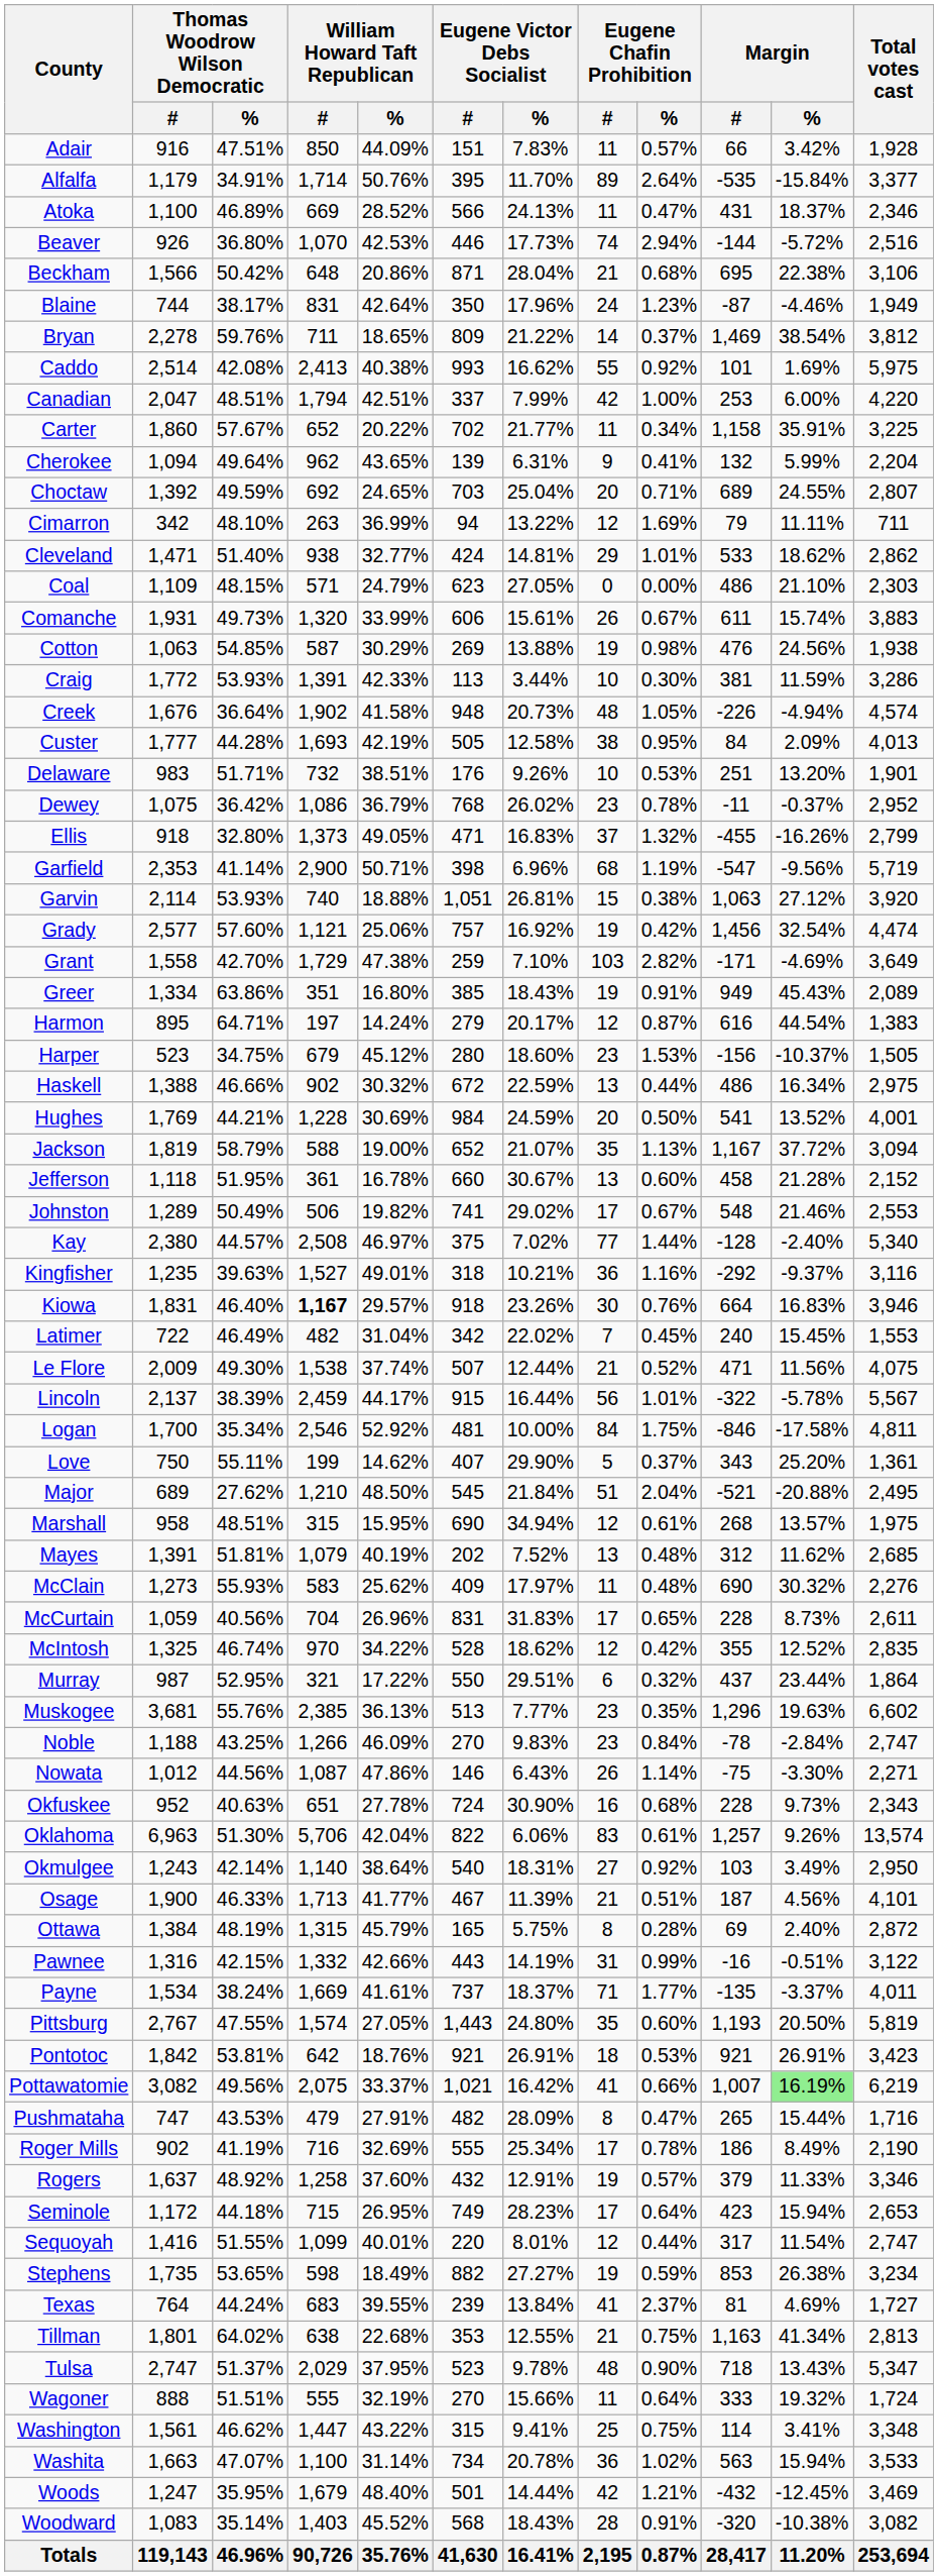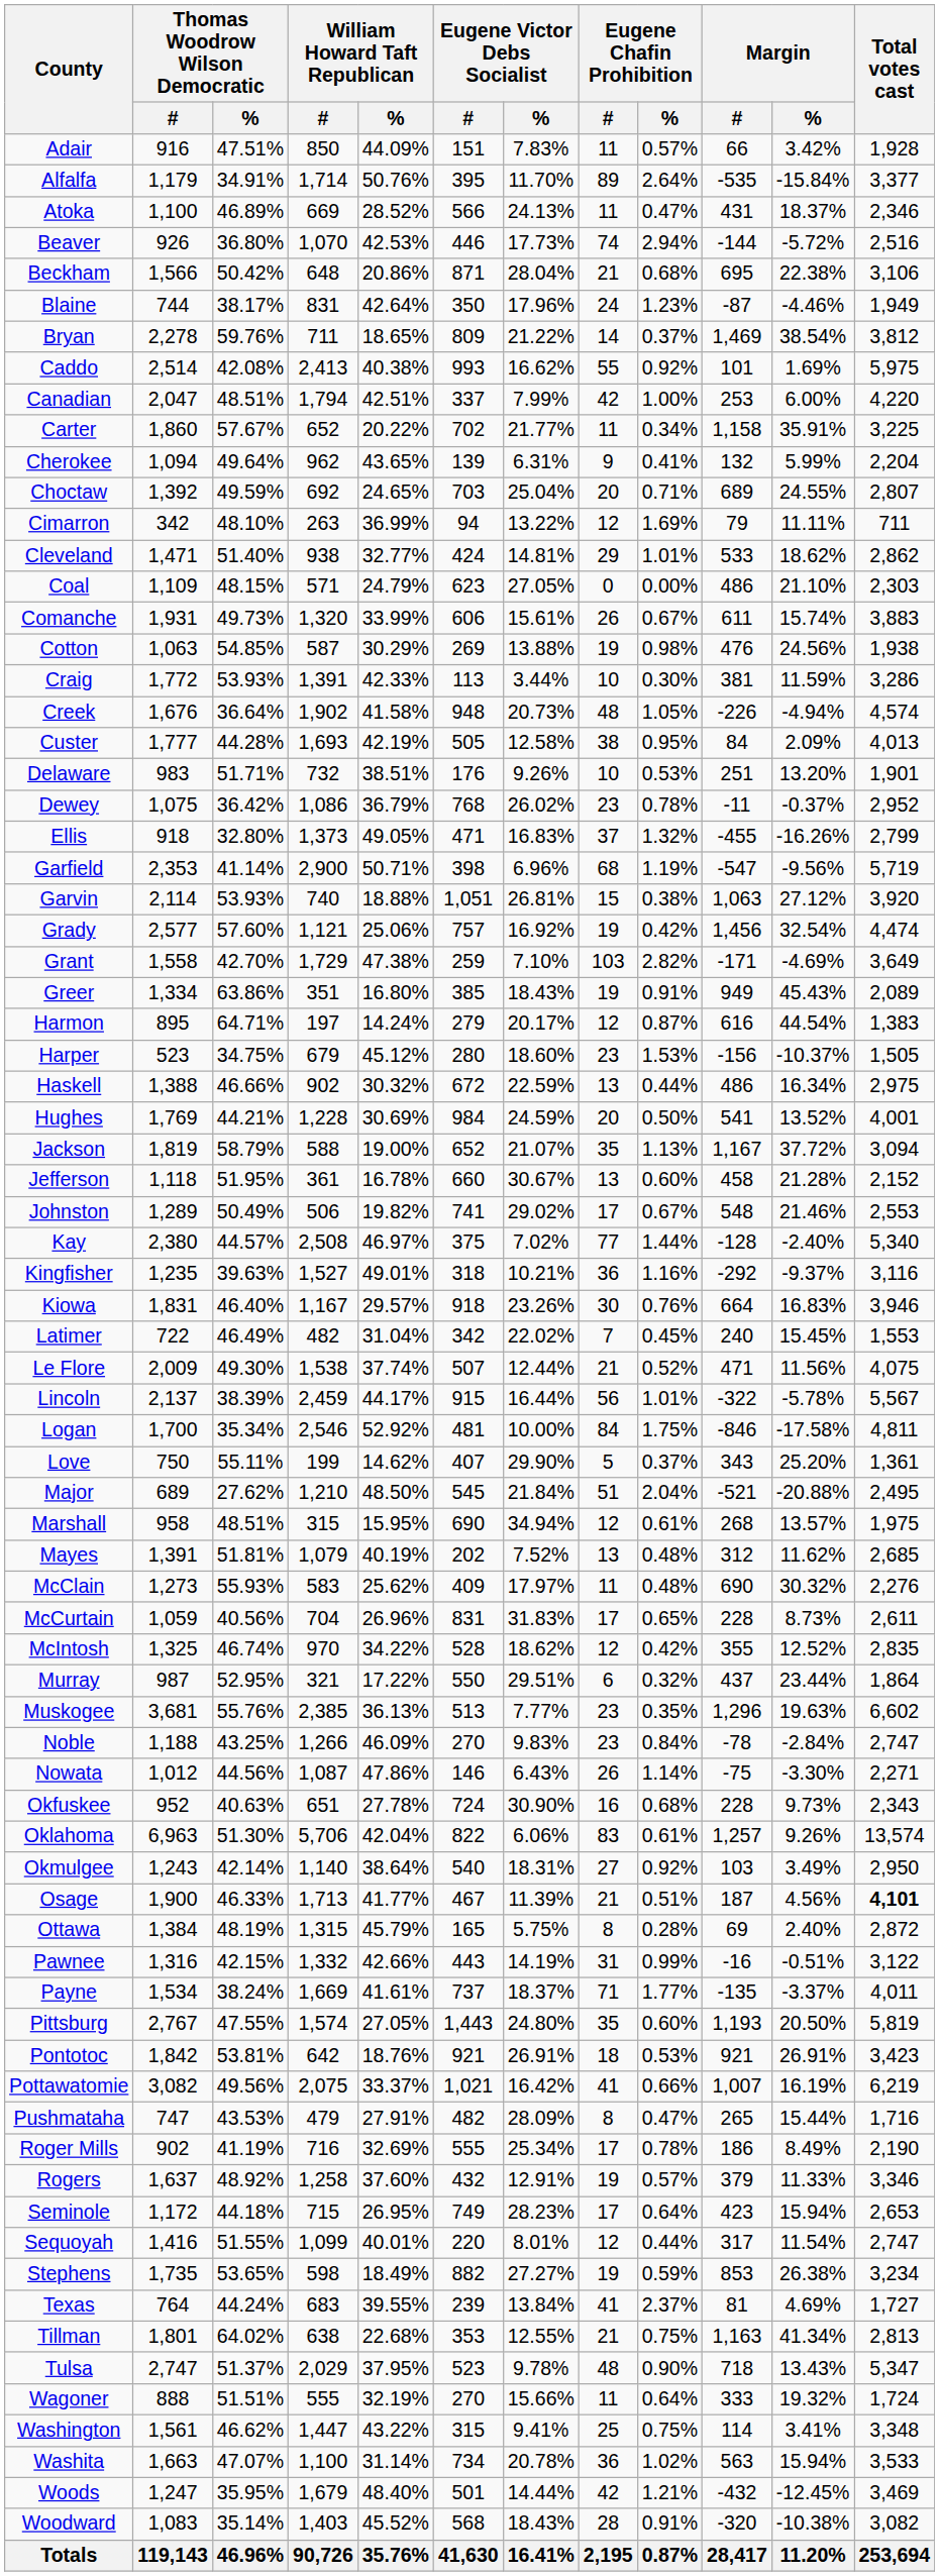Kiowa | William Howard Taft Republican / #: bold -> normal
Osage | Total votes cast: normal -> bold
Pottawatomie | Margin / %: lightgreen background -> no background
